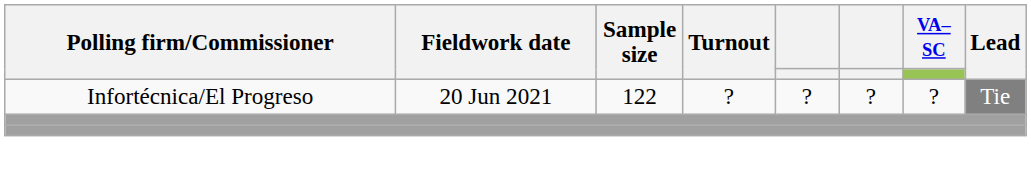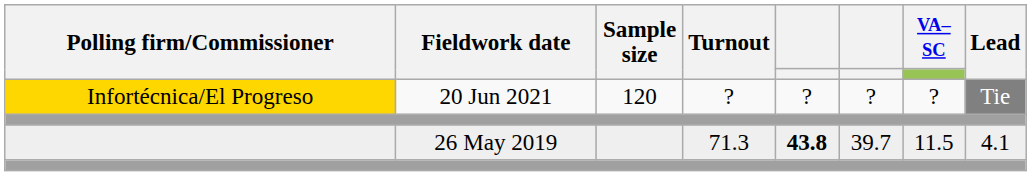20 Jun 2021 | Polling firm/Commissioner: no background -> gold background
20 Jun 2021 | Sample size: 122 -> 120
+ row: 26 May 2019 | 71.3 | 43.8 | 39.7 | 11.5 | 4.1
